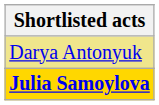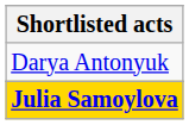row 2 | column 1: khaki background -> no background
